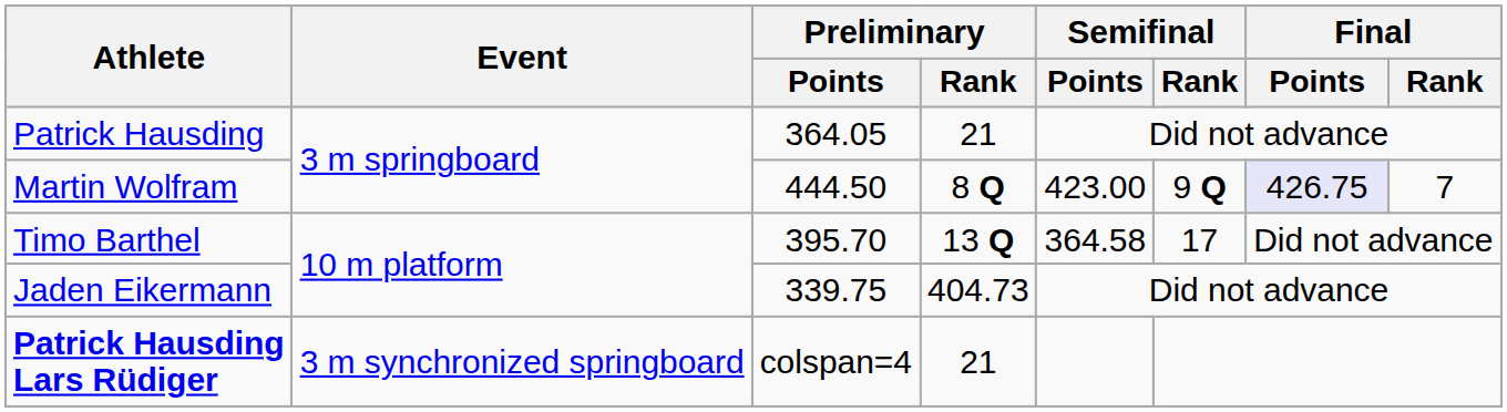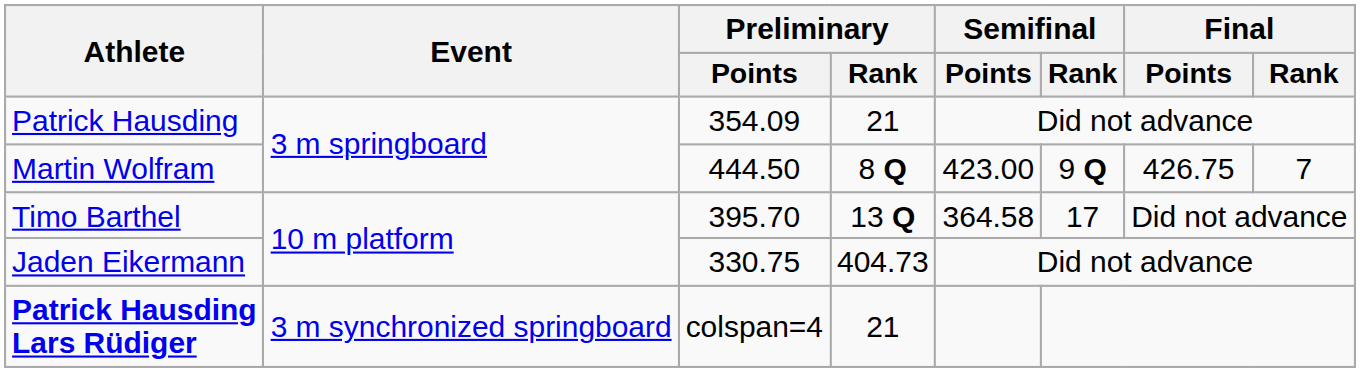Patrick Hausding | Preliminary / Points: 364.05 -> 354.09
Martin Wolfram | Final / Points: lavender background -> no background
Jaden Eikermann | Preliminary / Points: 339.75 -> 330.75
